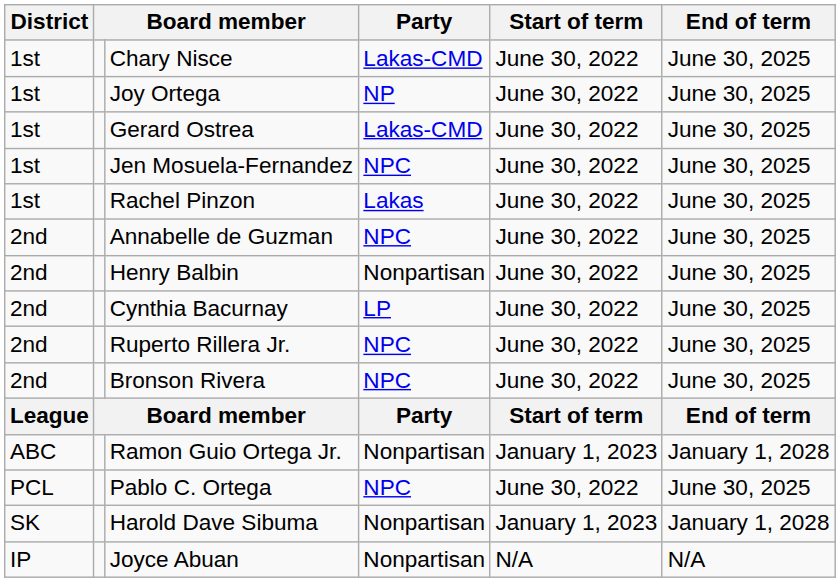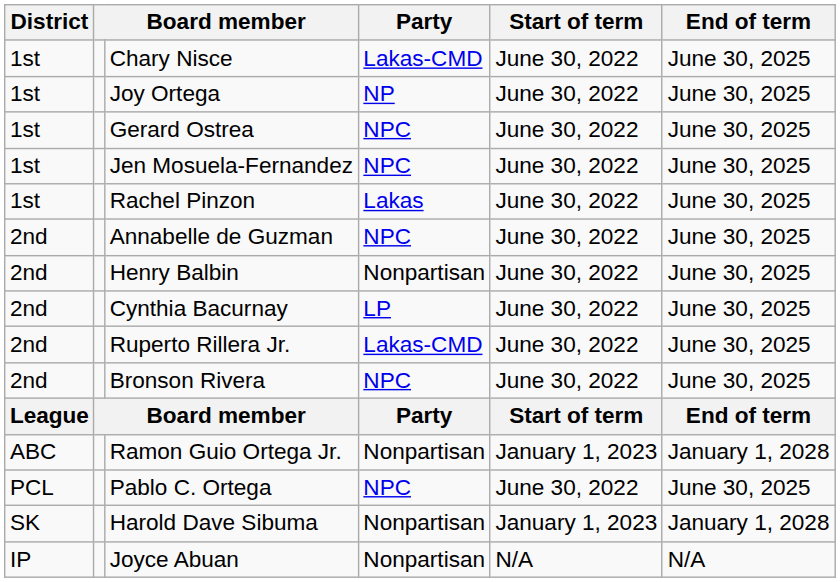Gerard Ostrea | Party: Lakas-CMD -> NPC
Ruperto Rillera Jr. | Party: NPC -> Lakas-CMD
